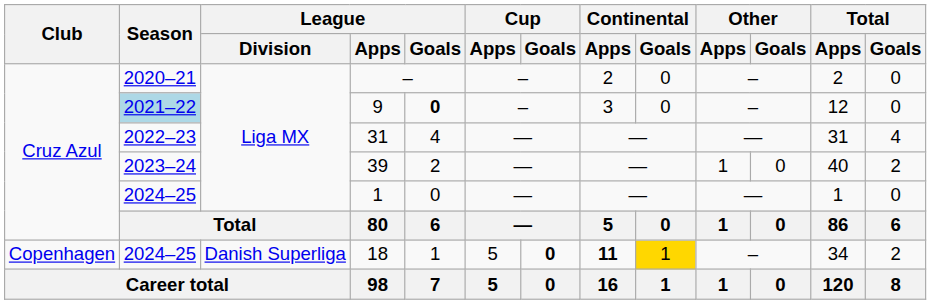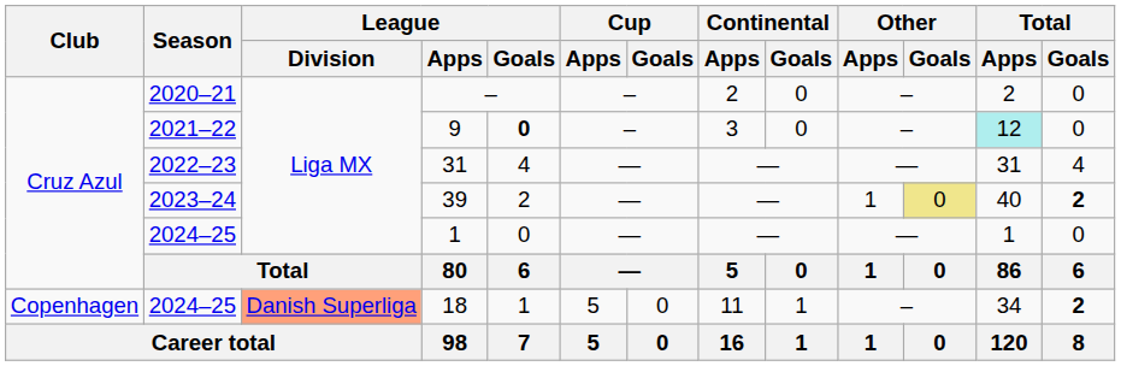9 | Season: lightblue background -> no background
9 | Total / Apps: no background -> paleturquoise background
39 | Other / Goals: no background -> khaki background
39 | Total / Goals: normal -> bold
18 | League / Division: no background -> lightsalmon background
18 | Cup / Goals: bold -> normal
18 | Continental / Apps: bold -> normal
18 | Continental / Goals: gold background -> no background
18 | Total / Goals: normal -> bold
